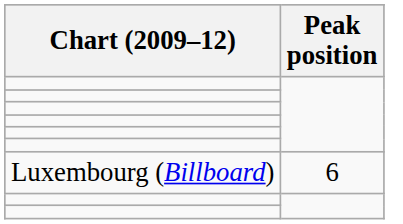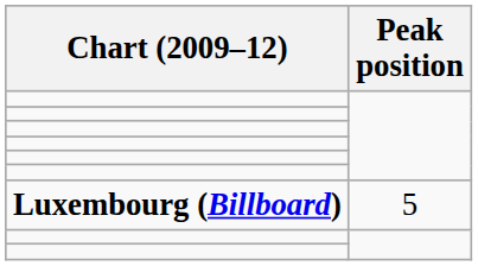row 8 | Chart (2009–12): normal -> bold
row 8 | Peak position: 6 -> 5
